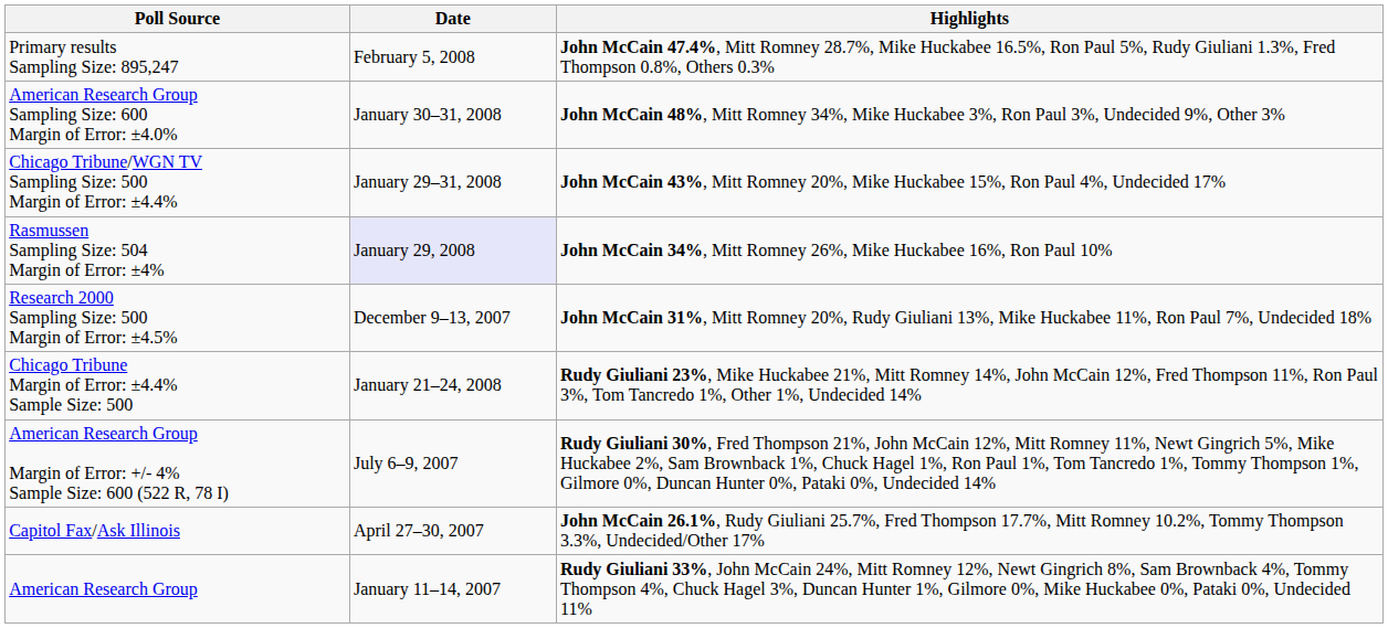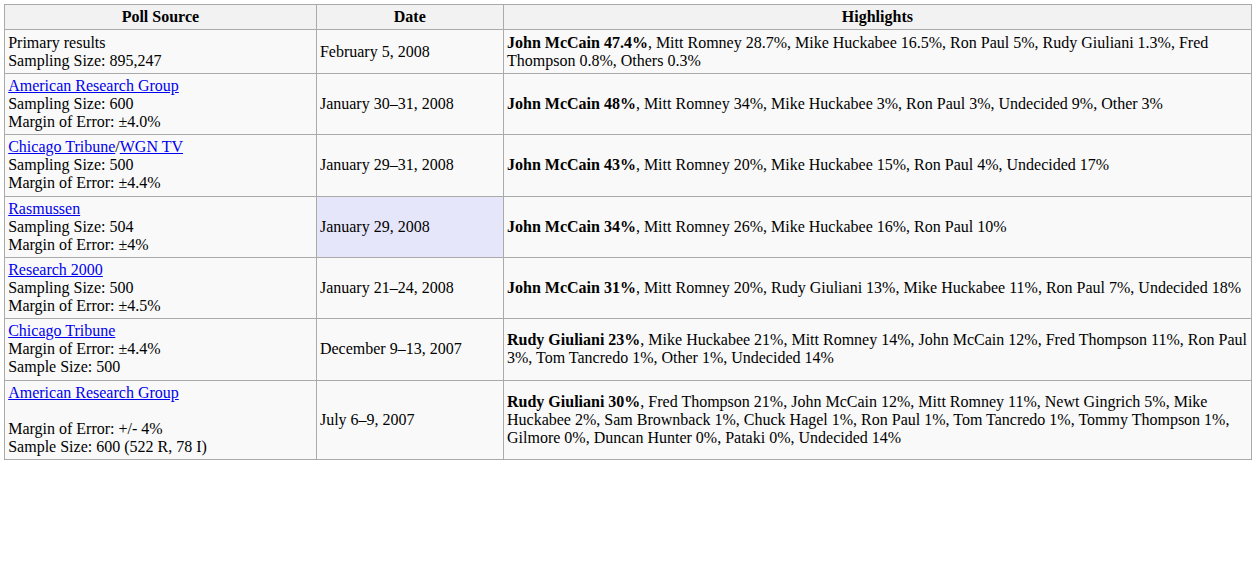Research 2000 Sampling Size: 500 Margin of Error: ±4.5% | Date: December 9–13, 2007 -> January 21–24, 2008
Chicago Tribune Margin of Error: ±4.4% Sample Size: 500 | Date: January 21–24, 2008 -> December 9–13, 2007
- row: Capitol Fax/Ask Illinois | April 27–30, 2007 | John McCain 26.1%, Rudy Giuliani 25.7%, Fred Thompson 17.7%, Mitt Romney 10.2%, Tommy Thompson 3.3%, Undecided/Other 17%
- row: American Research Group | January 11–14, 2007 | Rudy Giuliani 33%, John McCain 24%, Mitt Romney 12%, Newt Gingrich 8%, Sam Brownback 4%, Tommy Thompson 4%, Chuck Hagel 3%, Duncan Hunter 1%, Gilmore 0%, Mike Huckabee 0%, Pataki 0%, Undecided 11%
